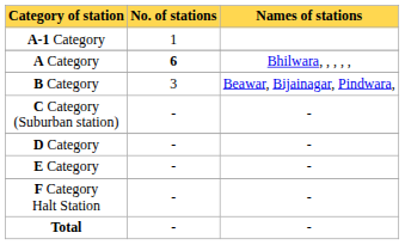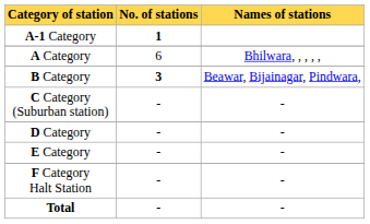A-1 Category | No. of stations: normal -> bold
A Category | No. of stations: bold -> normal
B Category | No. of stations: normal -> bold
